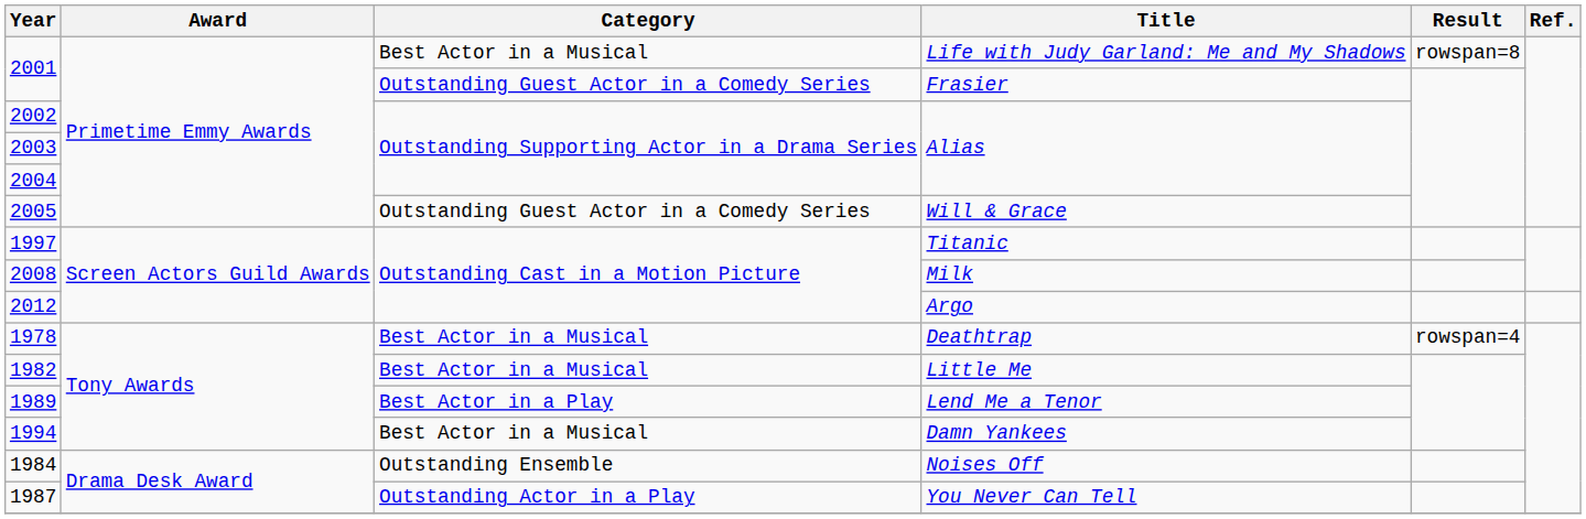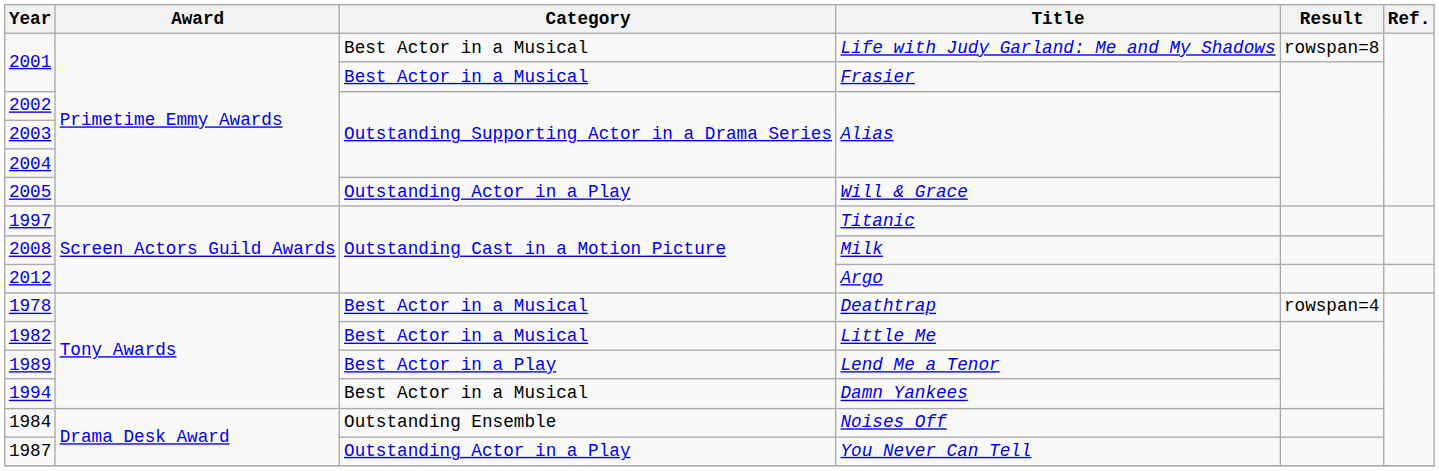2001 / Frasier | Category: Outstanding Guest Actor in a Comedy Series -> Best Actor in a Musical
2005 | Category: Outstanding Guest Actor in a Comedy Series -> Outstanding Actor in a Play
